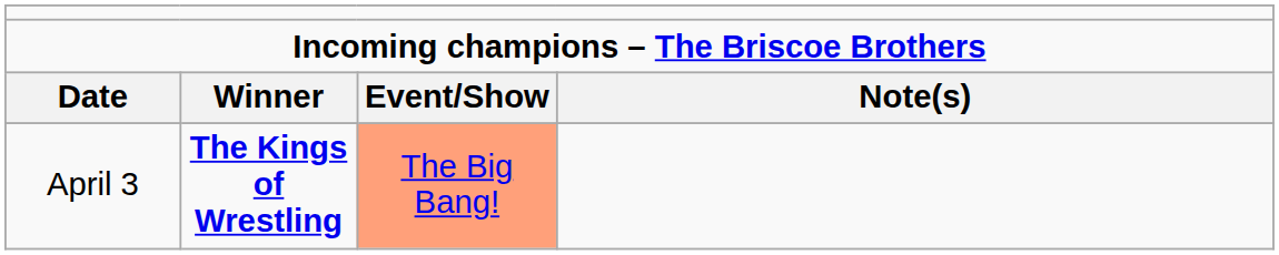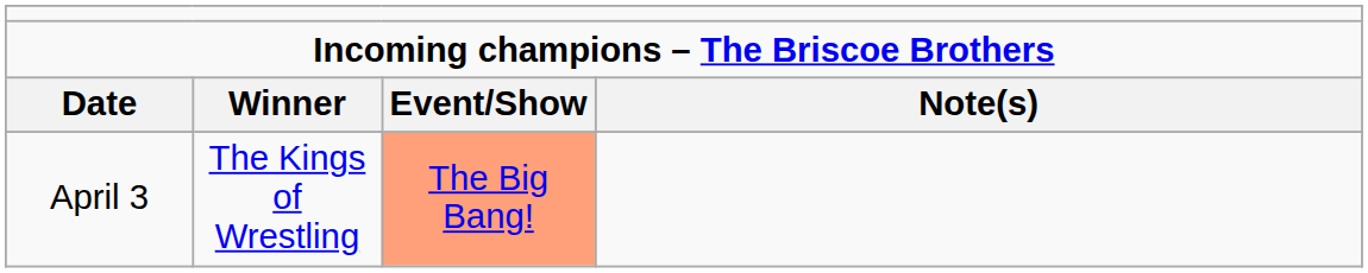April 3 | column 2: bold -> normal
